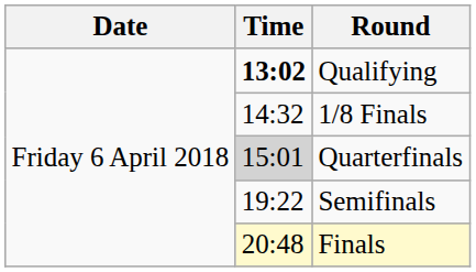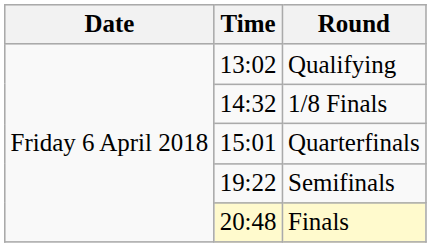Qualifying | Time: bold -> normal
Quarterfinals | Time: lightgrey background -> no background
